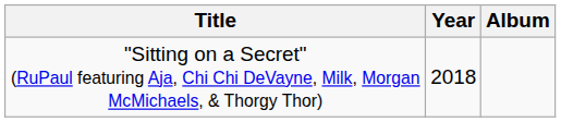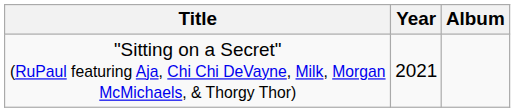row 2 | Year: 2018 -> 2021
